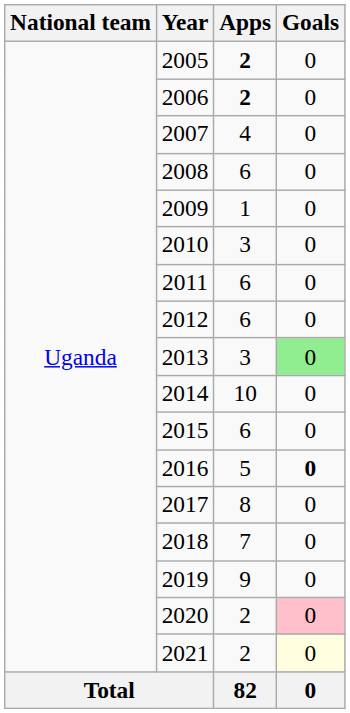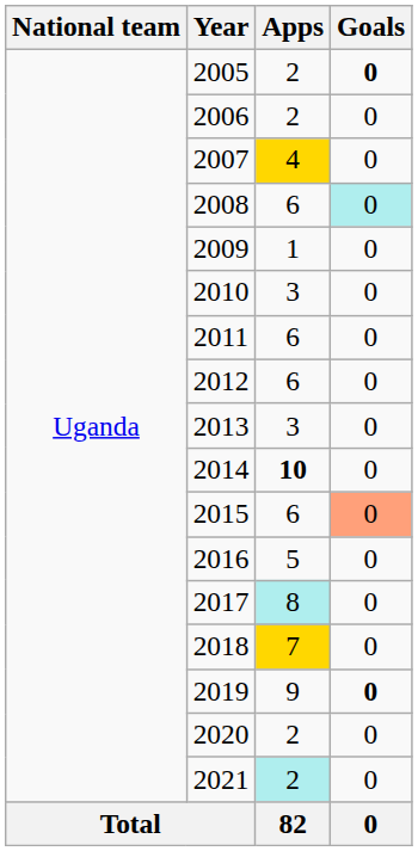2005 | Apps: bold -> normal
2005 | Goals: normal -> bold
2006 | Apps: bold -> normal
2007 | Apps: no background -> gold background
2008 | Goals: no background -> paleturquoise background
2013 | Goals: lightgreen background -> no background
2014 | Apps: normal -> bold
2015 | Goals: no background -> lightsalmon background
2016 | Goals: bold -> normal
2017 | Apps: no background -> paleturquoise background
2018 | Apps: no background -> gold background
2019 | Goals: normal -> bold
2020 | Goals: pink background -> no background
2021 | Apps: no background -> paleturquoise background
2021 | Goals: lightyellow background -> no background
